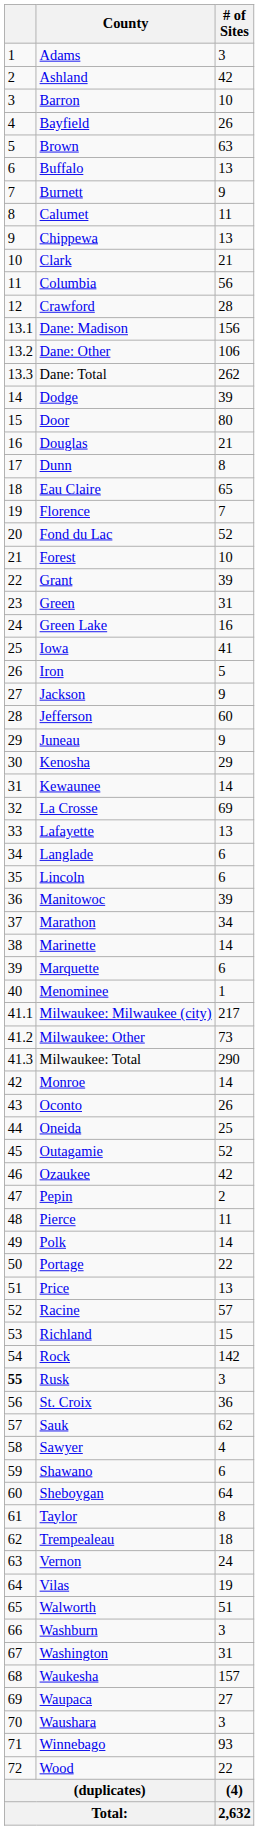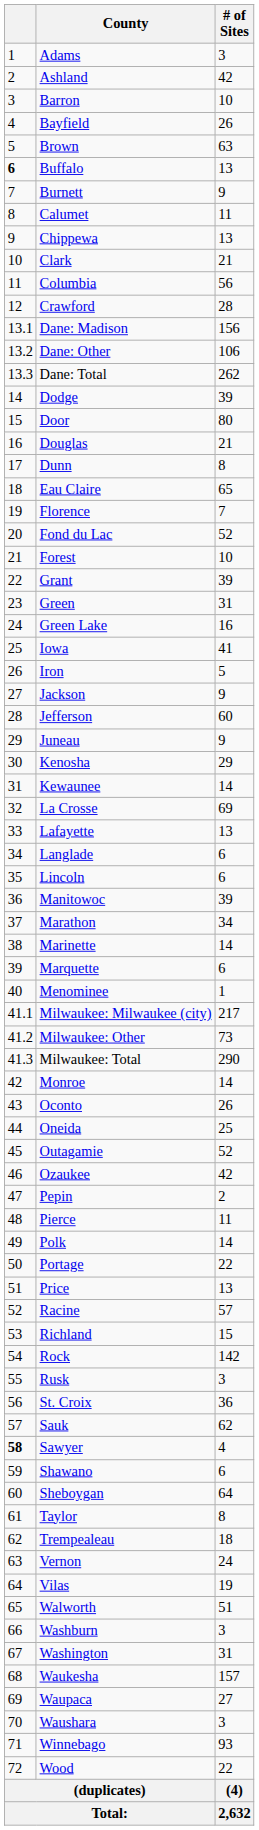Buffalo | column 1: normal -> bold
Rusk | column 1: bold -> normal
Sawyer | column 1: normal -> bold
